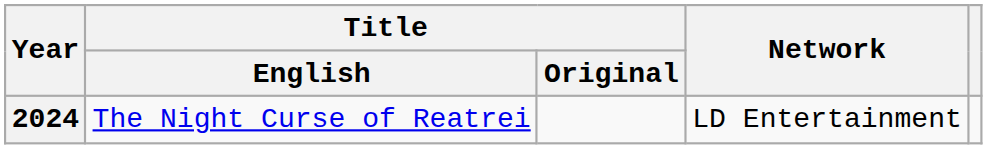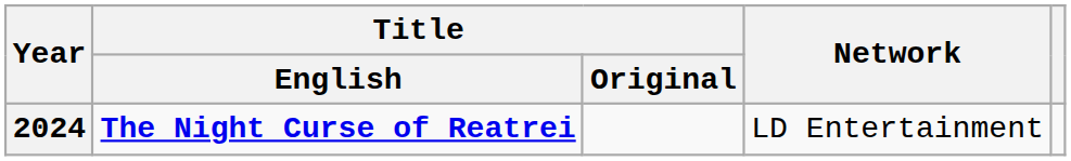2024 | Title / English: normal -> bold
